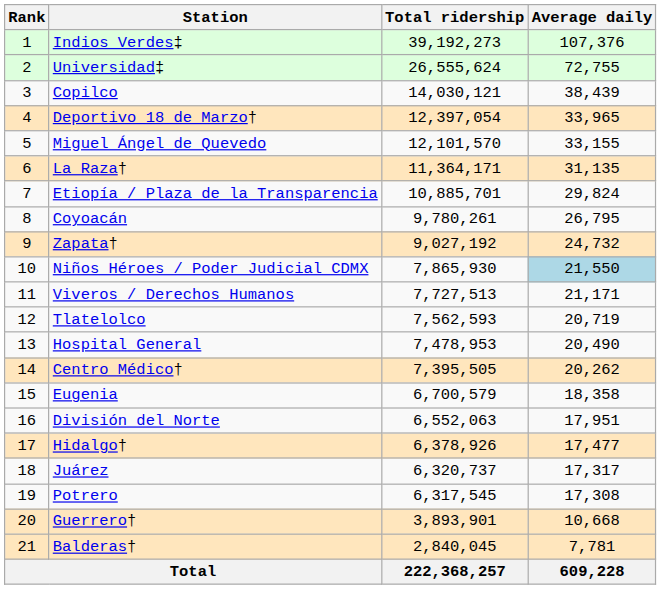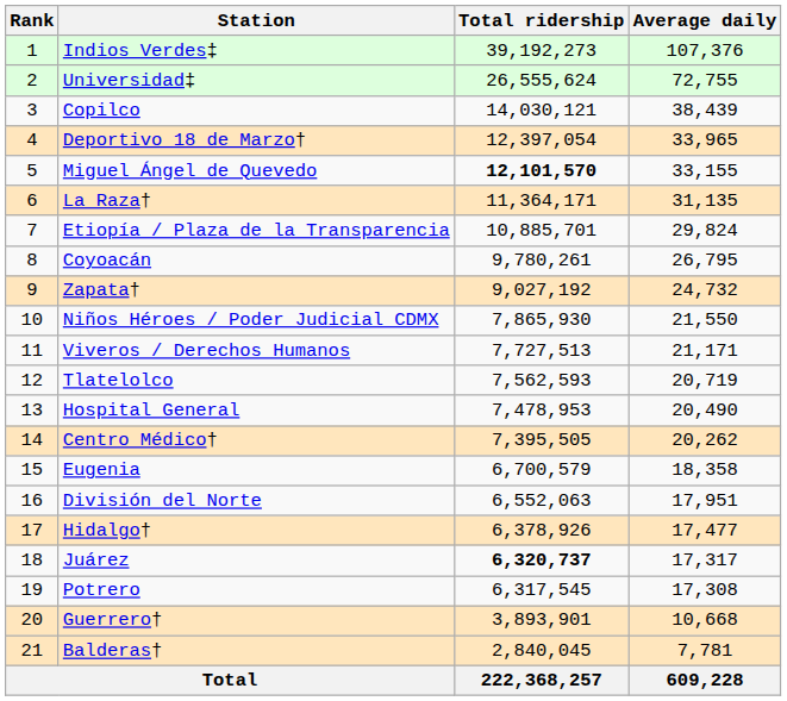Miguel Ángel de Quevedo | Total ridership: normal -> bold
Niños Héroes / Poder Judicial CDMX | Average daily: lightblue background -> no background
Juárez | Total ridership: normal -> bold
